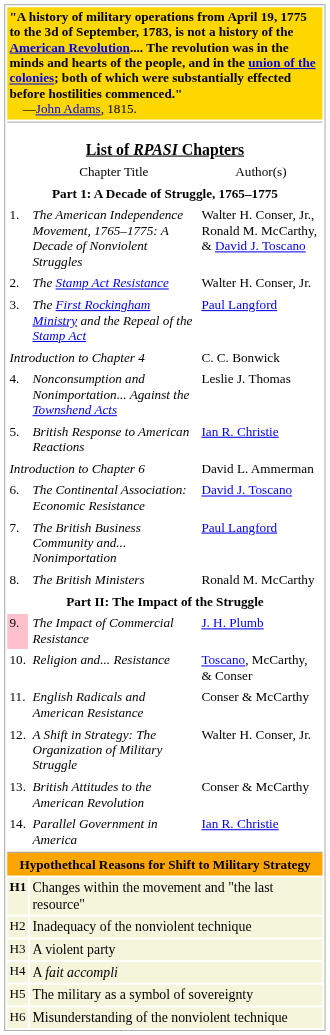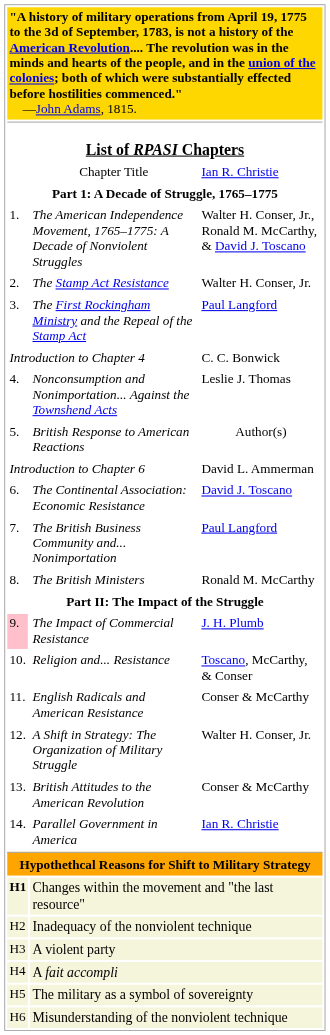Chapter Title | column 3: Author(s) -> Ian R. Christie
British Response to American Reactions | column 3: Ian R. Christie -> Author(s)
